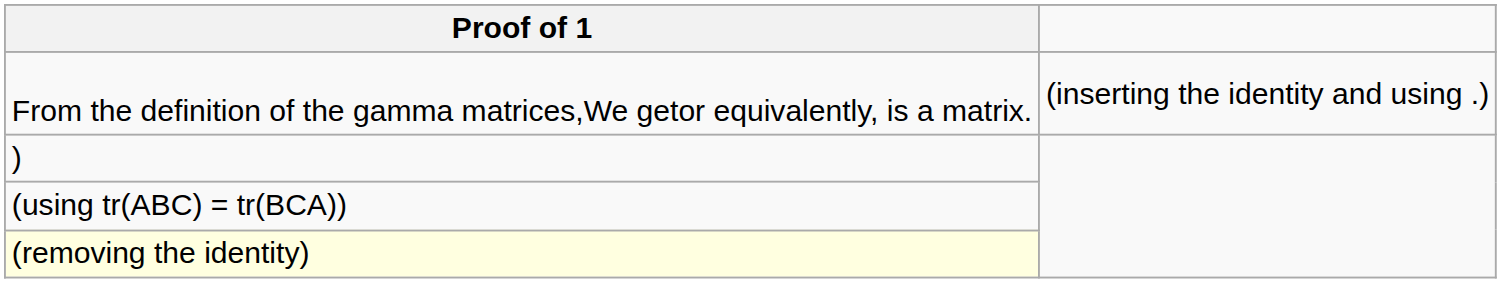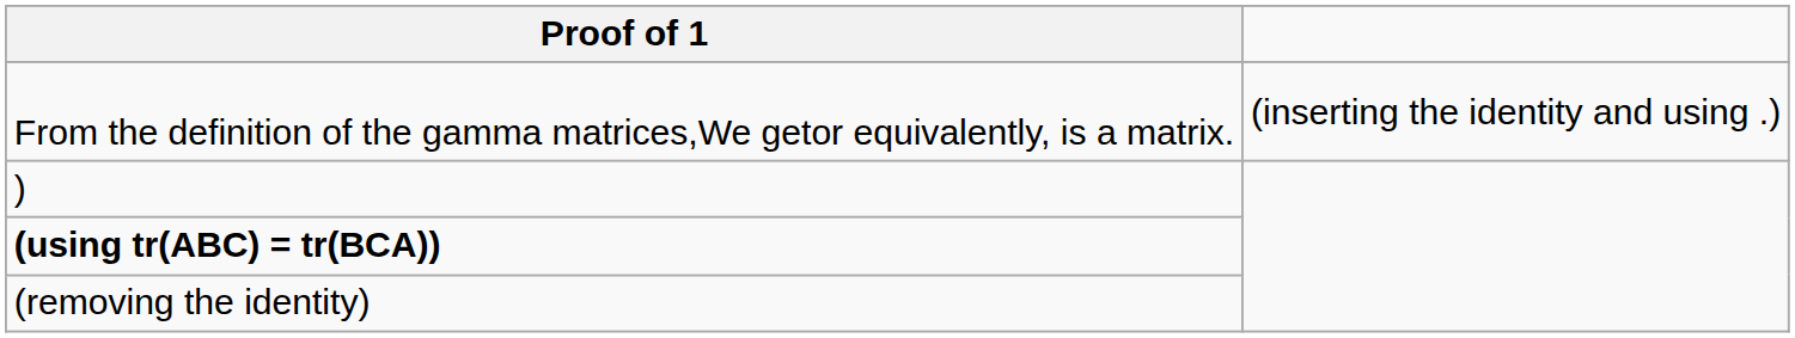(using tr(ABC) = tr(BCA)) | Proof of 1: normal -> bold
(removing the identity) | Proof of 1: lightyellow background -> no background
